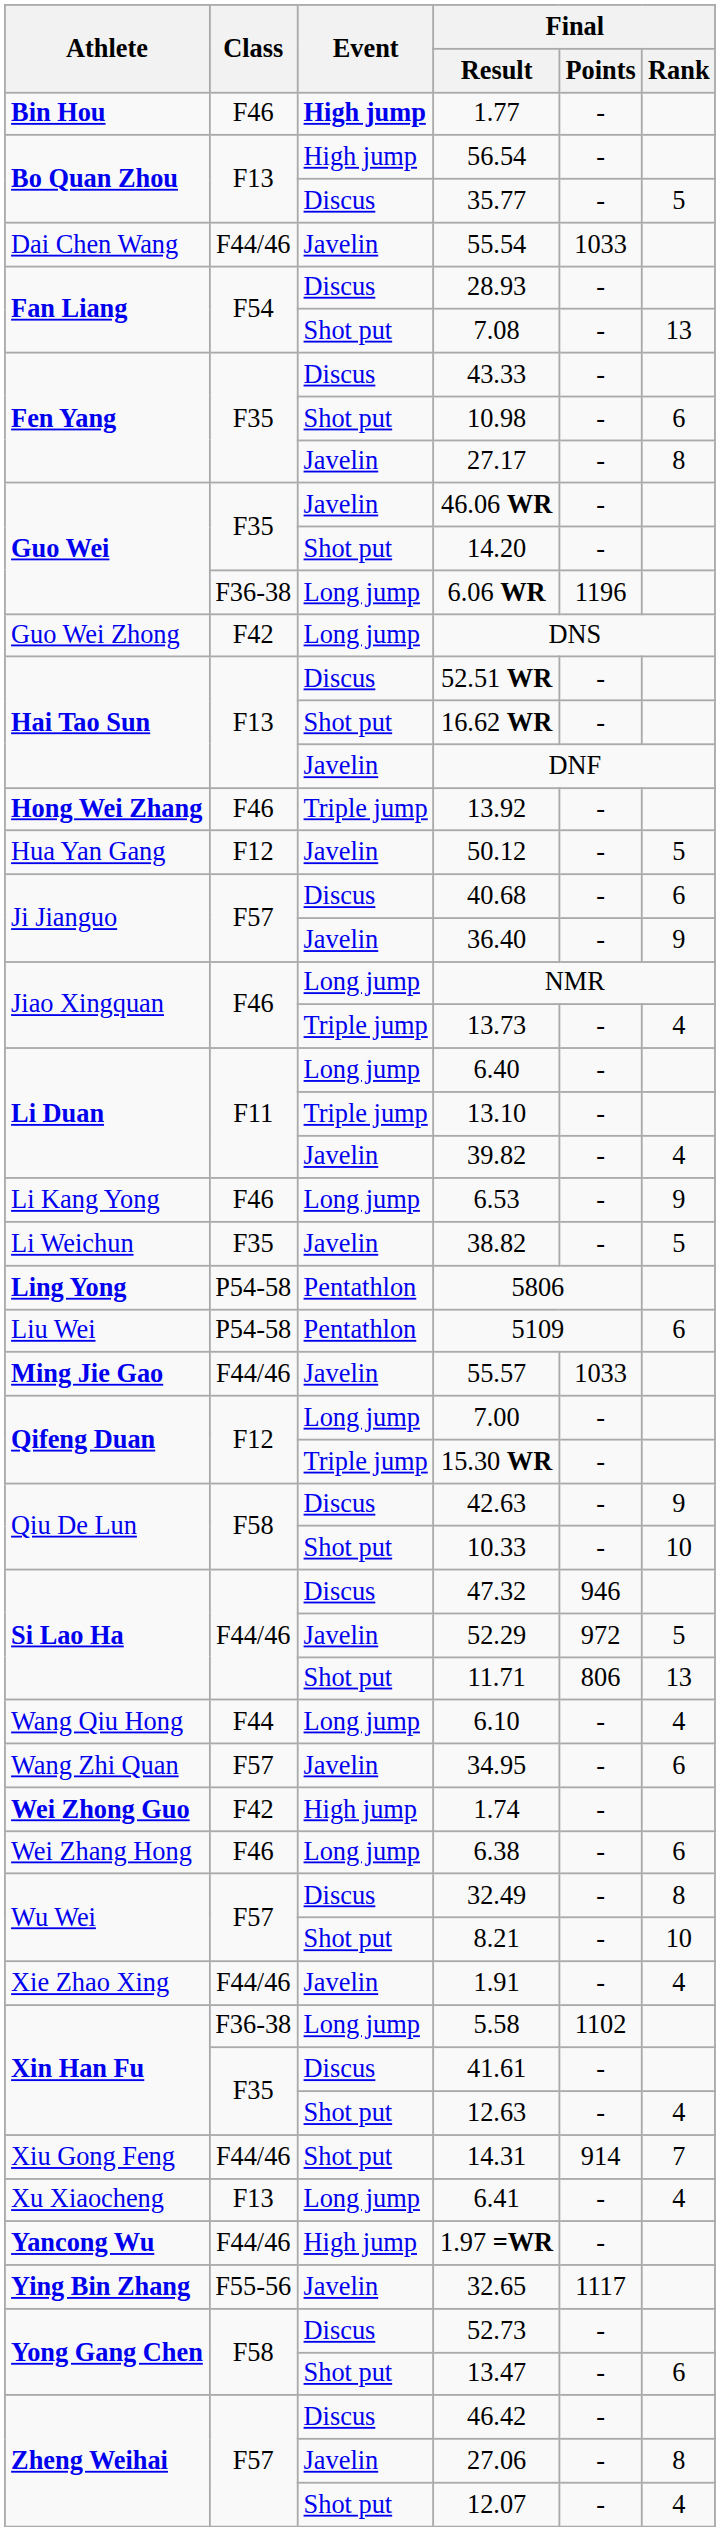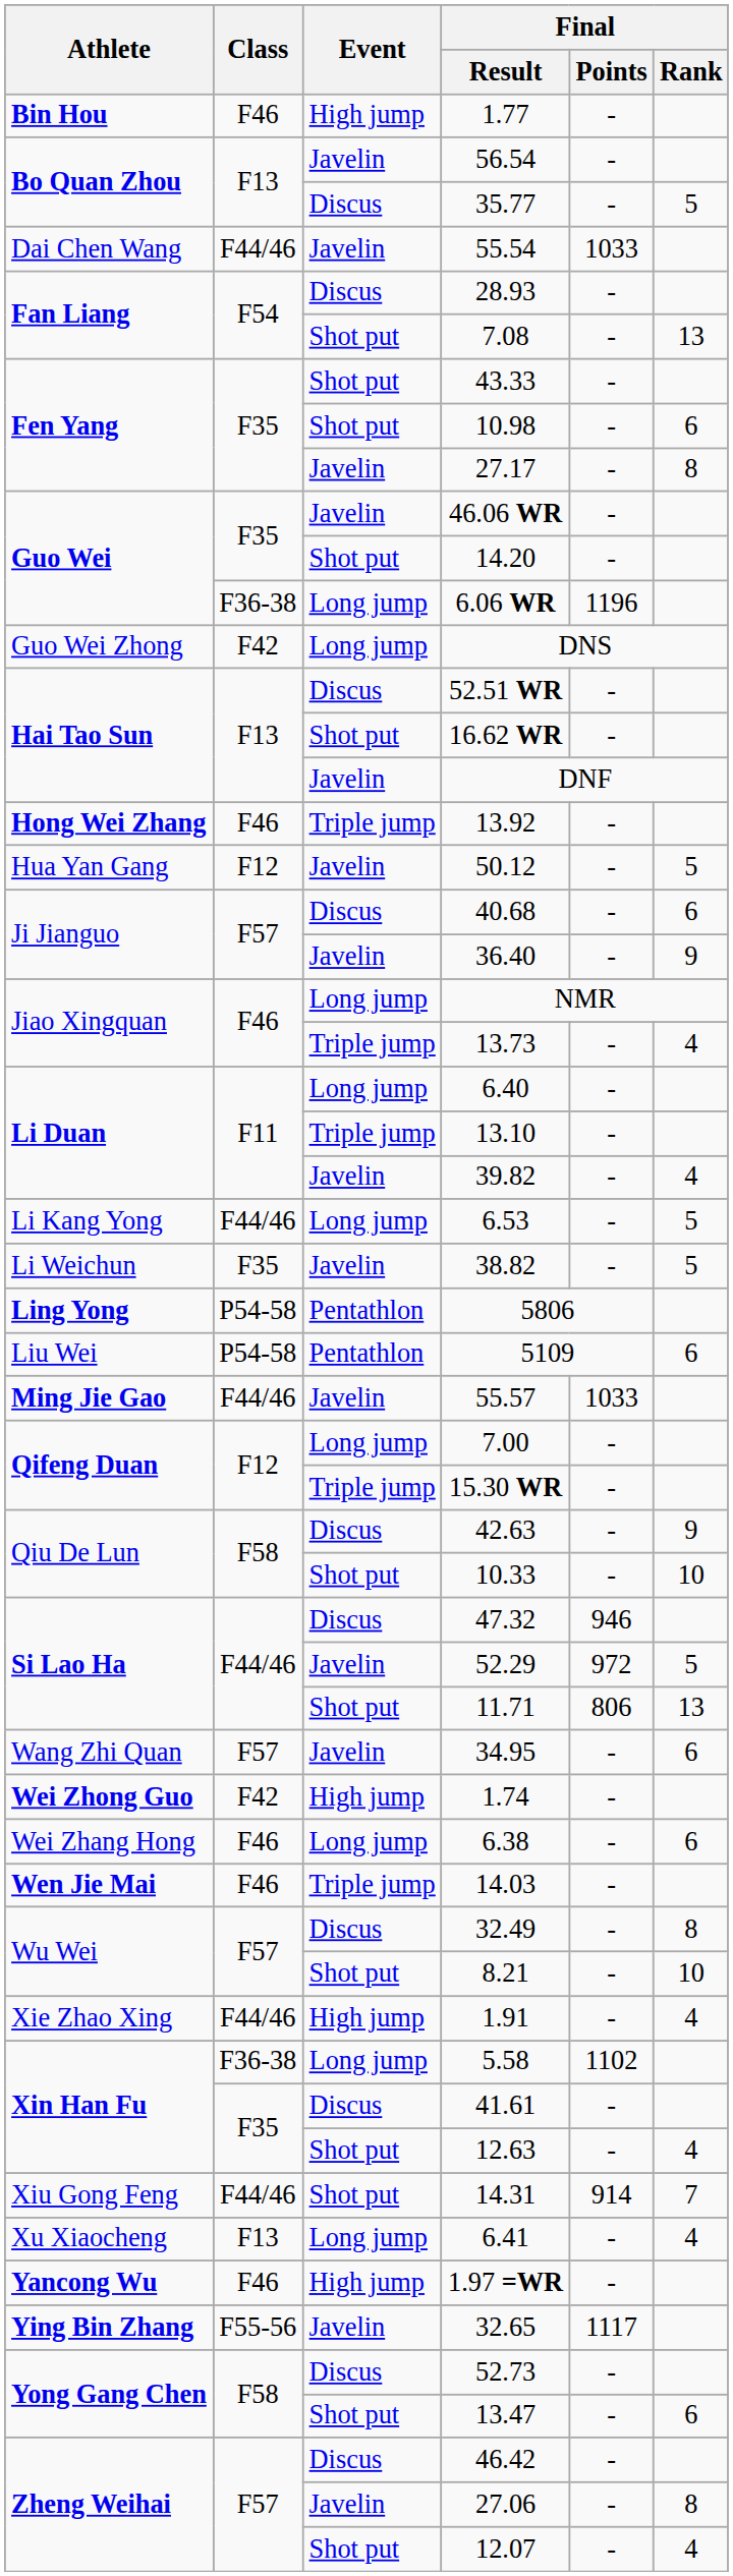1.77 | Event: bold -> normal
56.54 | Event: High jump -> Javelin
43.33 | Event: Discus -> Shot put
6.53 | Class: F46 -> F44/46
6.53 | Final / Rank: 9 -> 5
- row: Wang Qiu Hong | F44 | Long jump | 6.10 | - | 4
+ row: Wen Jie Mai | F46 | Triple jump | 14.03 | -
1.91 | Event: Javelin -> High jump
1.97 =WR | Class: F44/46 -> F46
